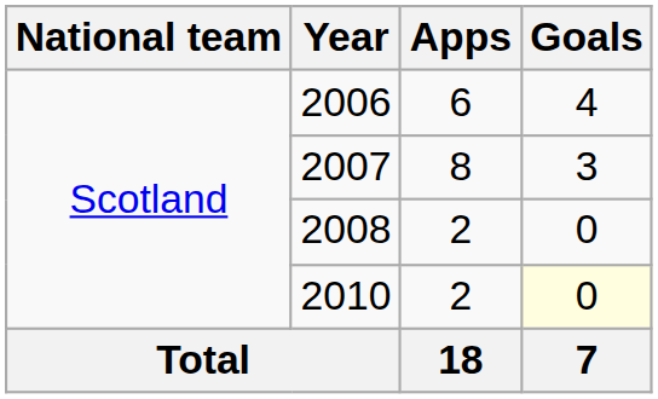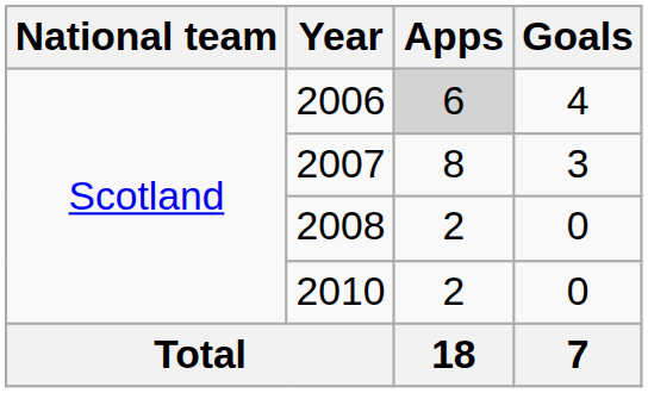2006 | Apps: no background -> lightgrey background
2010 | Goals: lightyellow background -> no background
